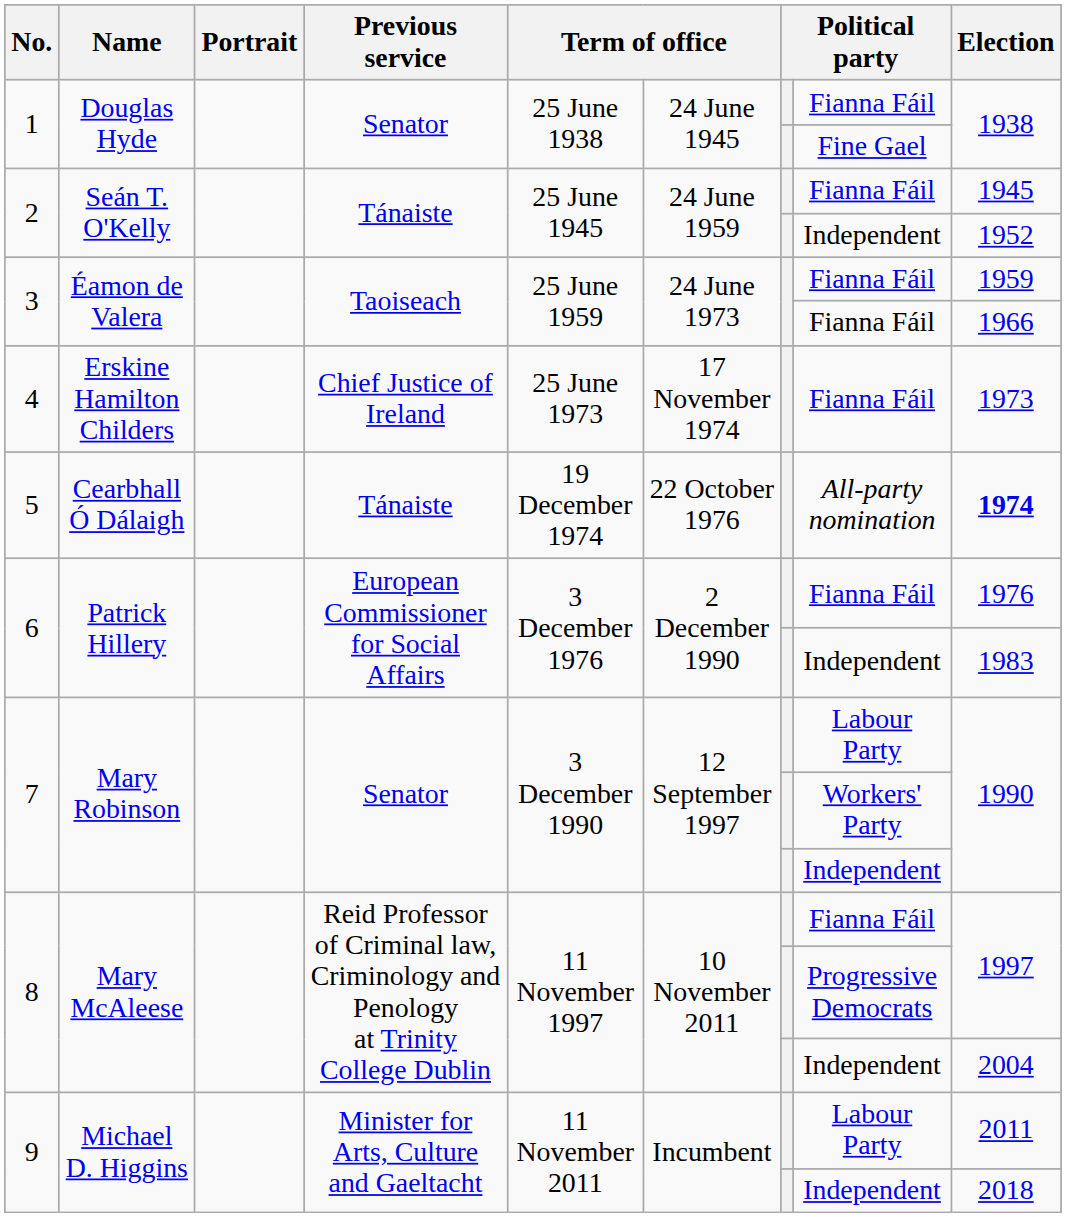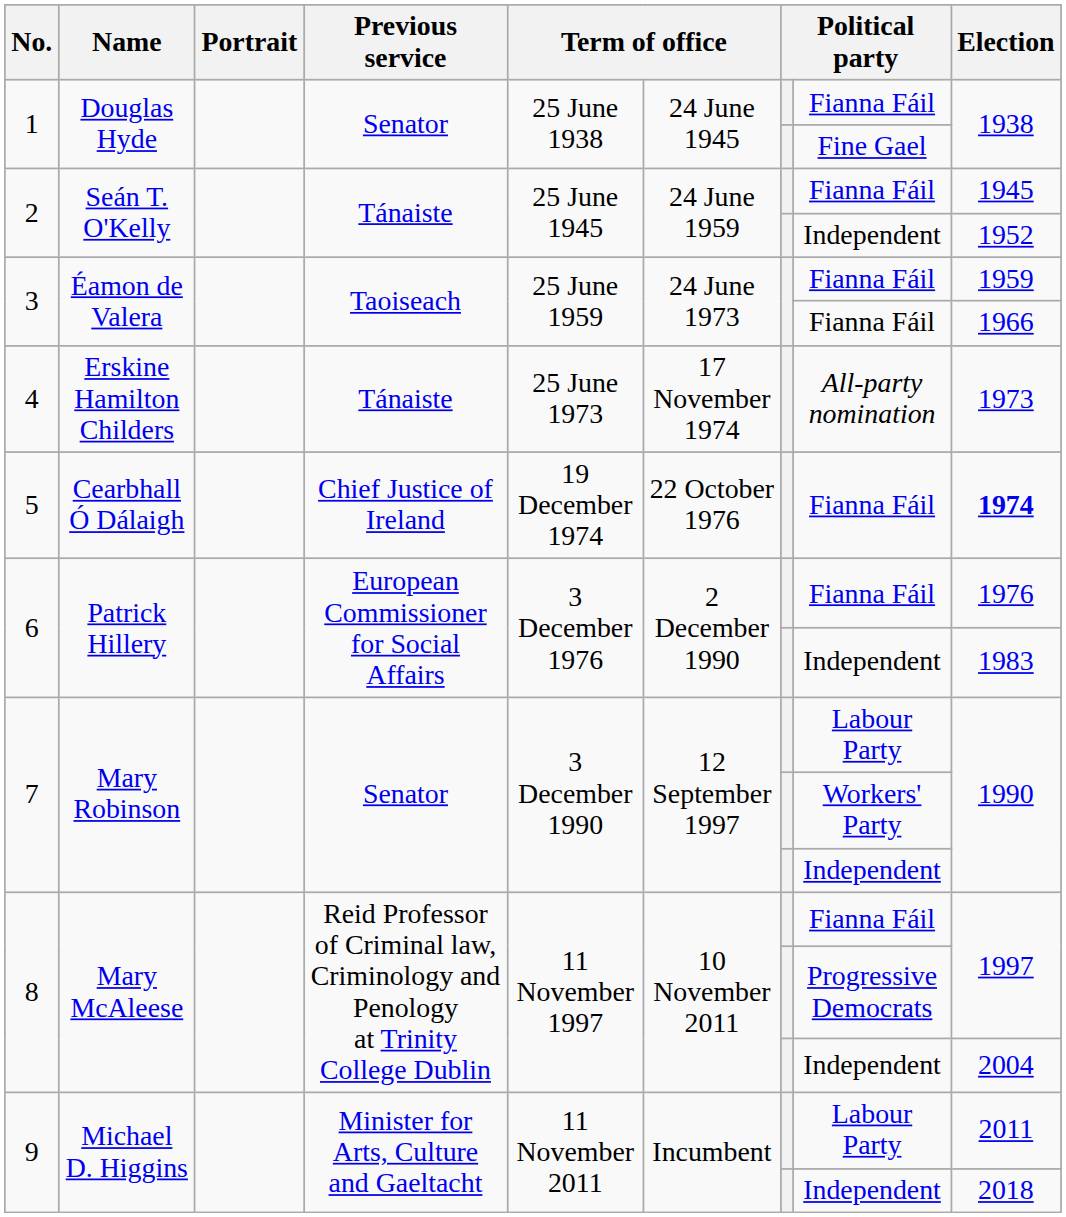4 | Previous service: Chief Justice of Ireland -> Tánaiste
4 | column 8: Fianna Fáil -> All-party nomination
5 | Previous service: Tánaiste -> Chief Justice of Ireland
5 | column 8: All-party nomination -> Fianna Fáil
